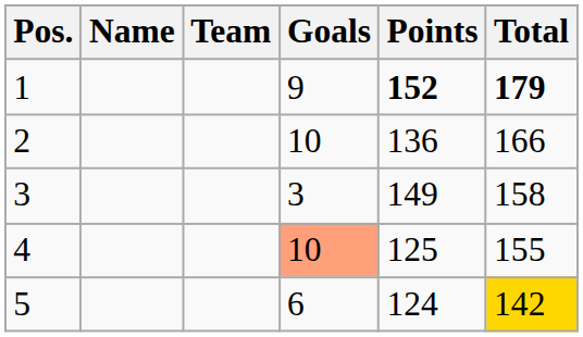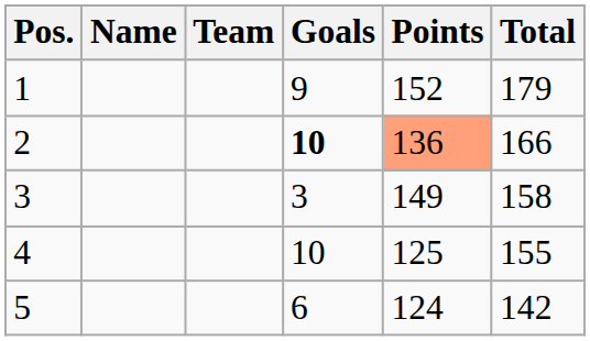1 | Points: bold -> normal
1 | Total: bold -> normal
2 | Goals: normal -> bold
2 | Points: no background -> lightsalmon background
4 | Goals: lightsalmon background -> no background
5 | Total: gold background -> no background
